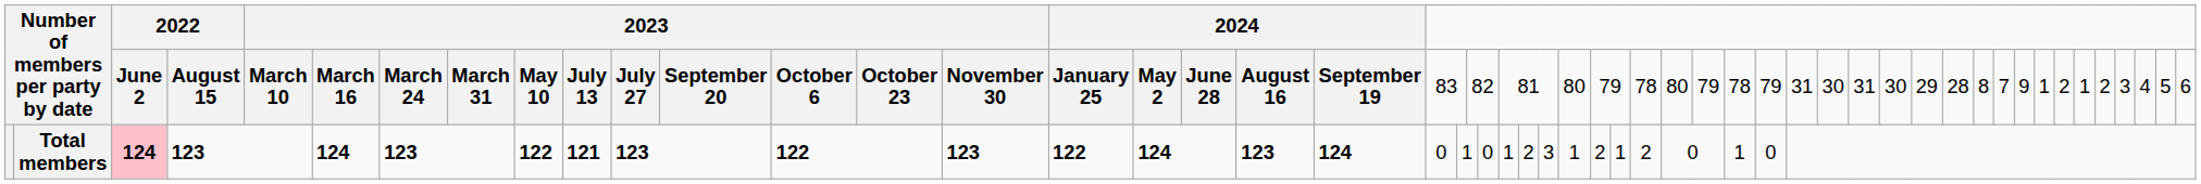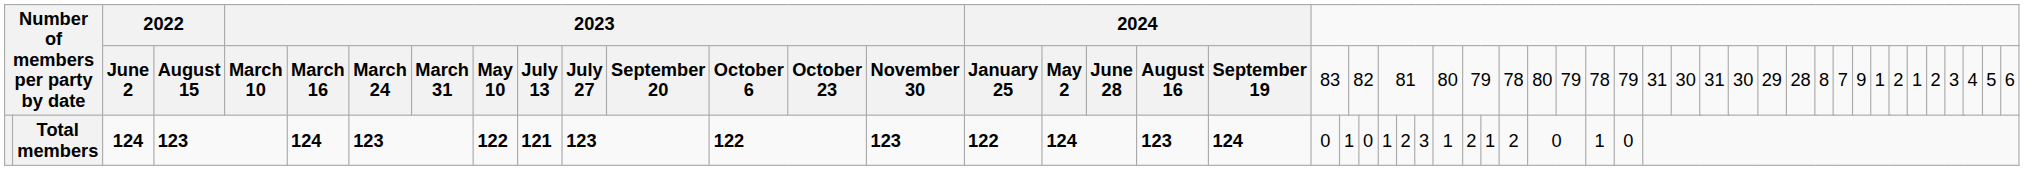row 3 | column 3: pink background -> no background
